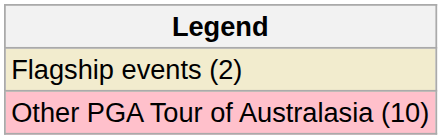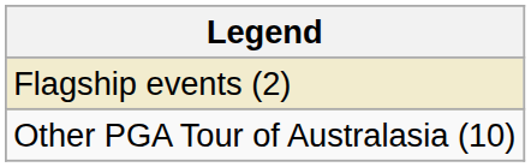row 3 | column 1: pink background -> no background
